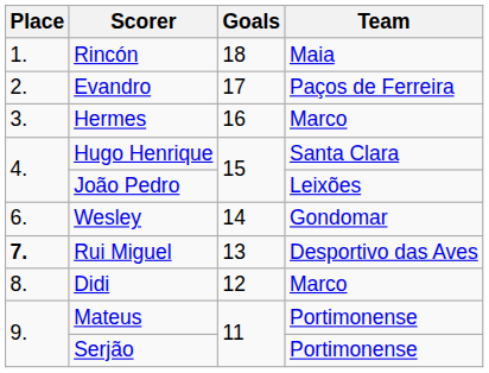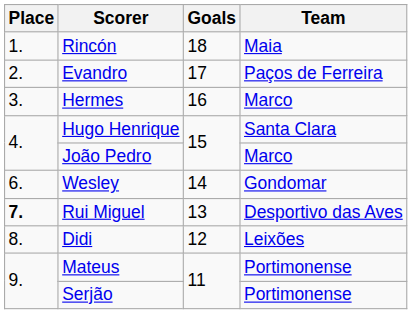João Pedro | Team: Leixões -> Marco
Didi | Team: Marco -> Leixões
